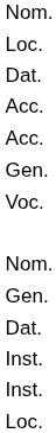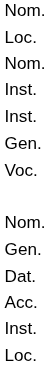row 3 | column 1: Dat. -> Nom.
row 4 | column 1: Acc. -> Inst.
row 5 | column 1: Acc. -> Inst.
row 11 | column 1: Inst. -> Acc.
